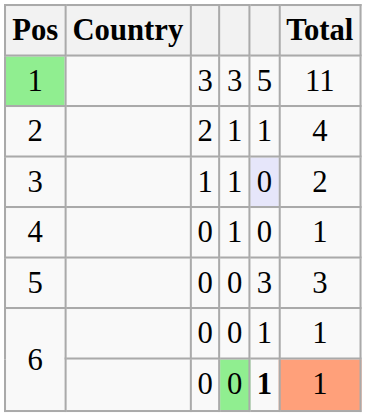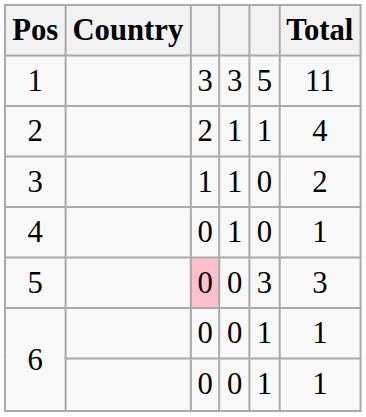row 2 | Pos: lightgreen background -> no background
row 4 | column 5: lavender background -> no background
row 6 | column 3: no background -> pink background
row 8 | column 4: lightgreen background -> no background
row 8 | column 5: bold -> normal
row 8 | Total: lightsalmon background -> no background
